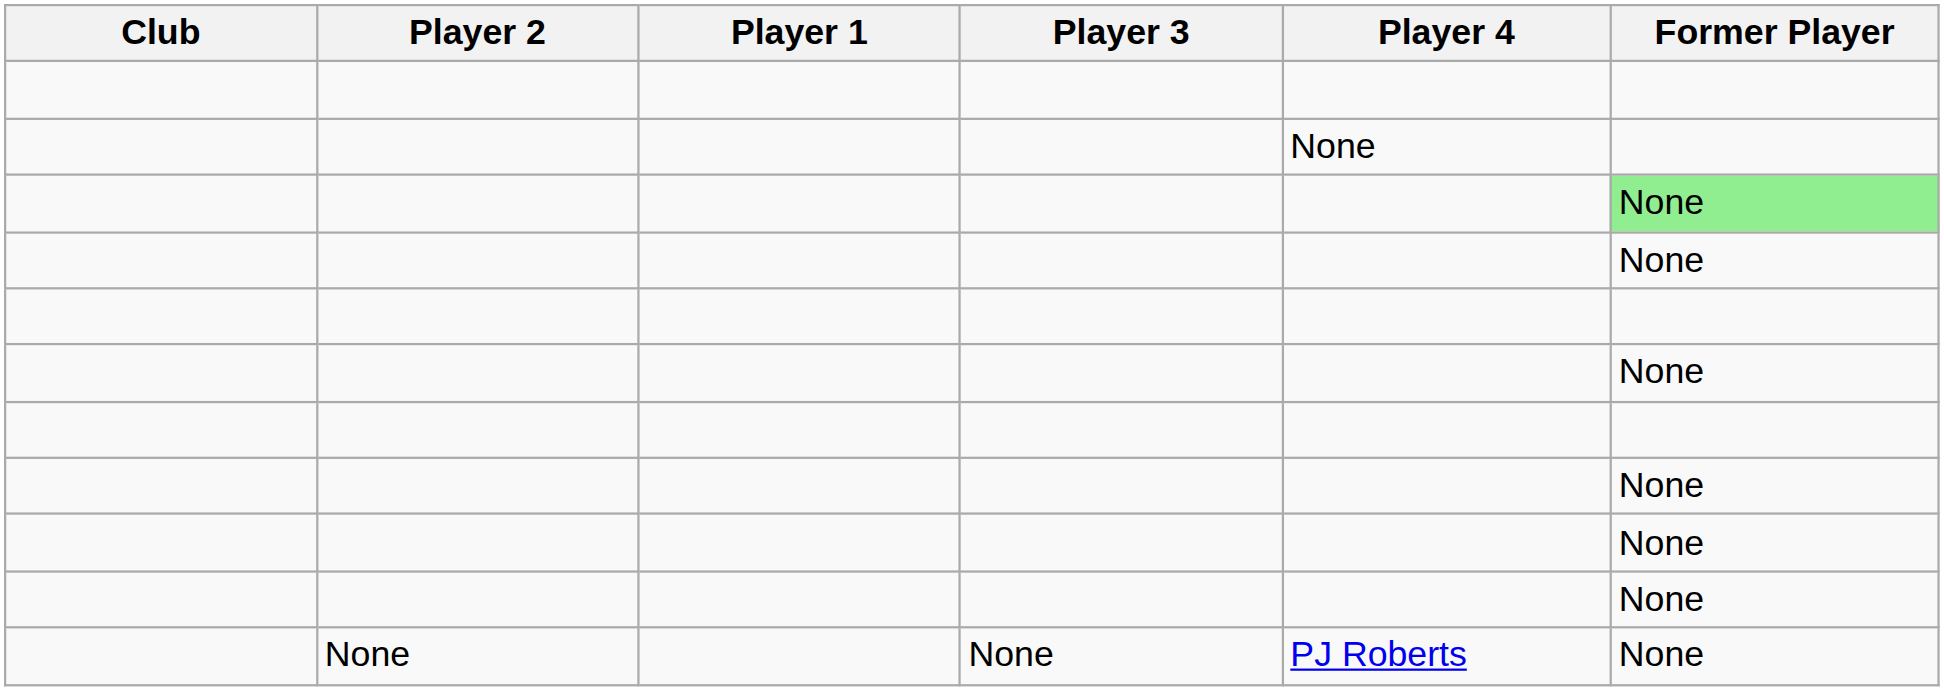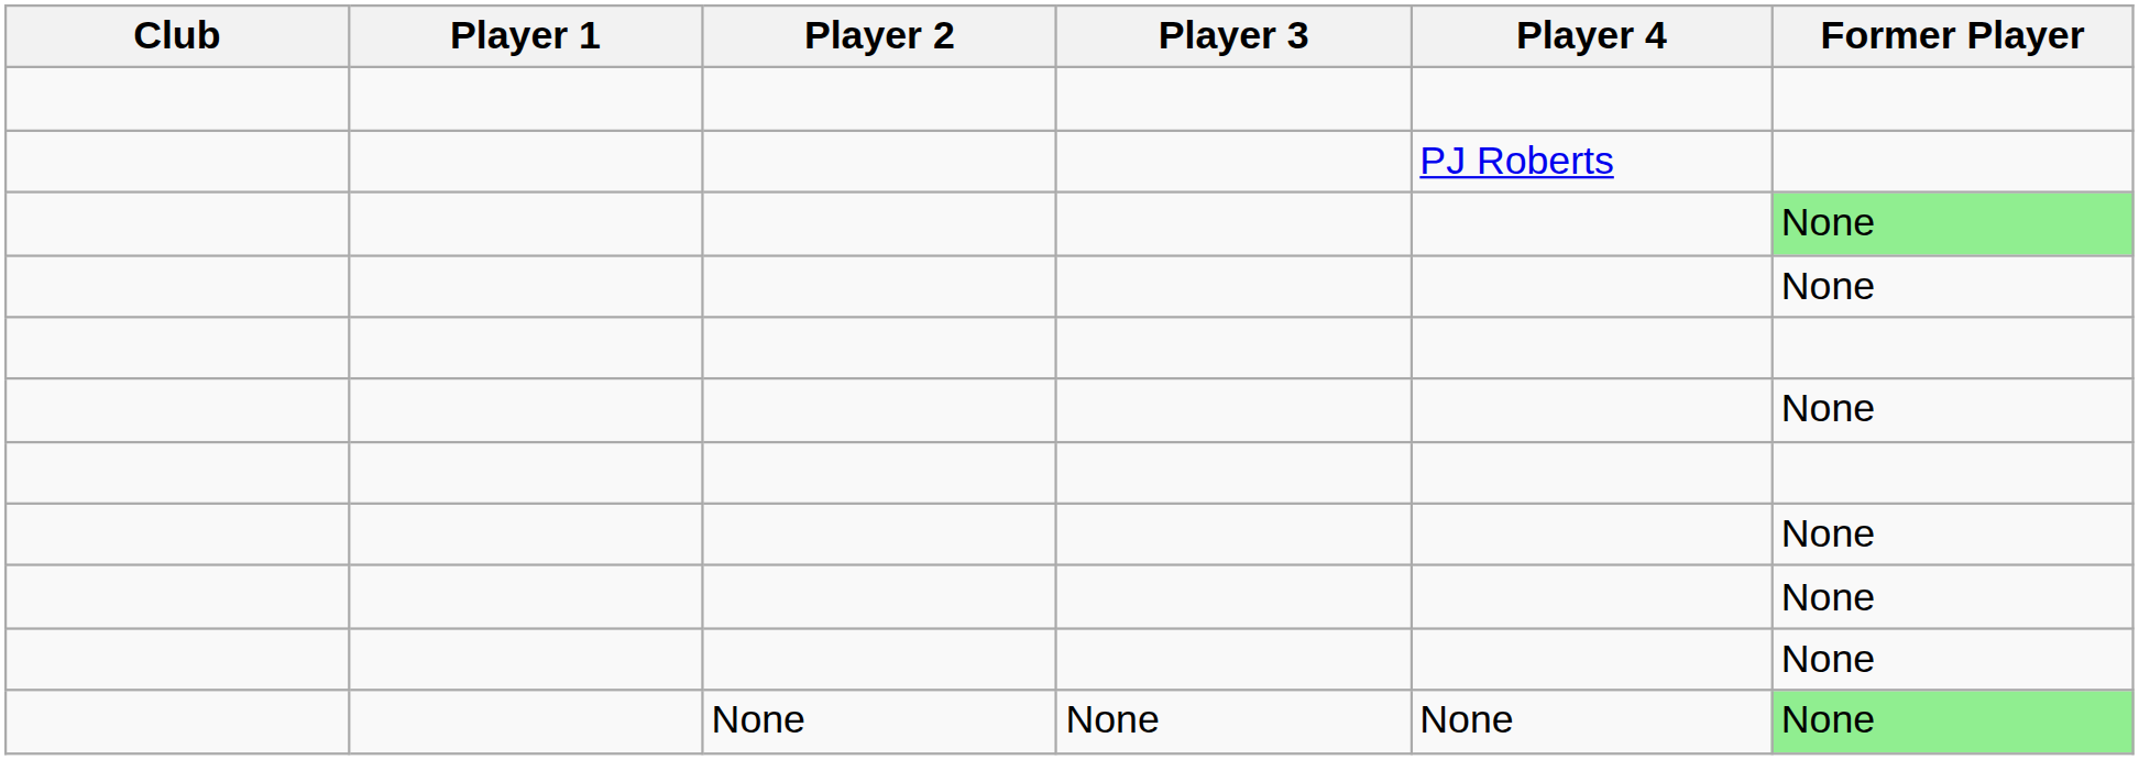columns swapped: Player 1 <-> Player 2
row 3 | Player 4: None -> PJ Roberts
row 12 | Player 4: PJ Roberts -> None
row 12 | Former Player: no background -> lightgreen background
